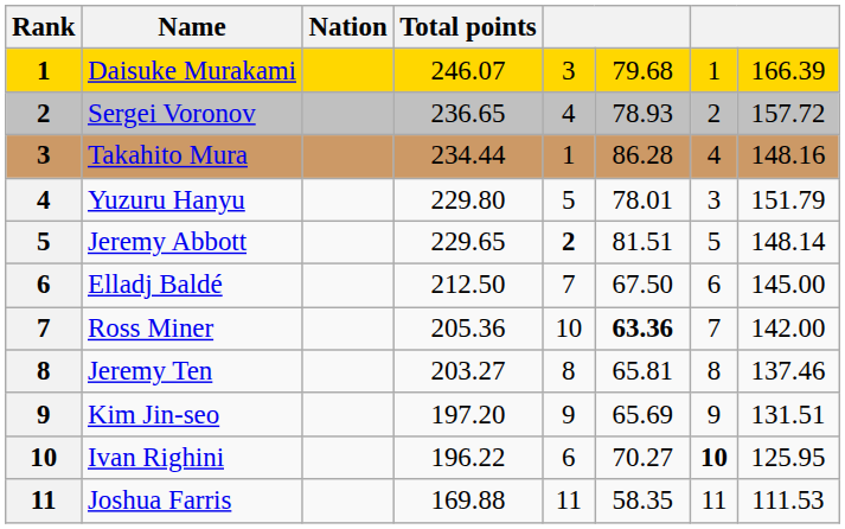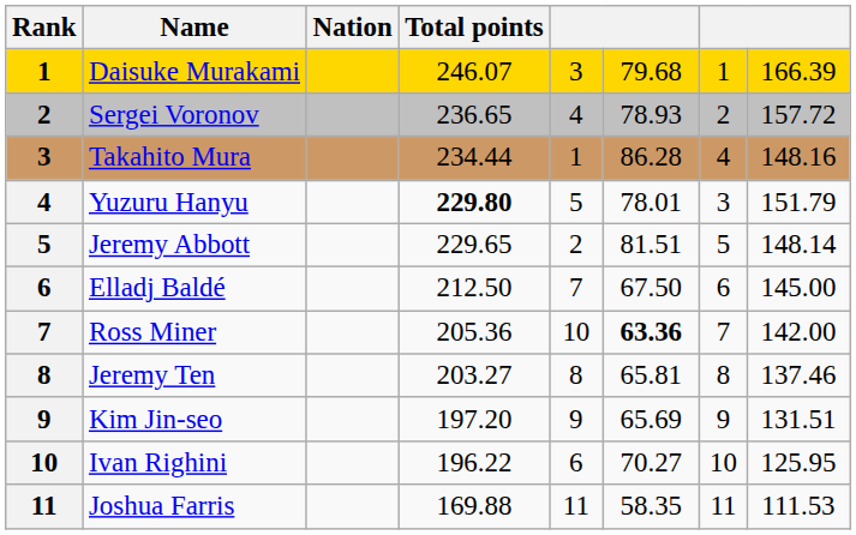Yuzuru Hanyu | Total points: normal -> bold
Jeremy Abbott | column 5: bold -> normal
Ivan Righini | column 7: bold -> normal
